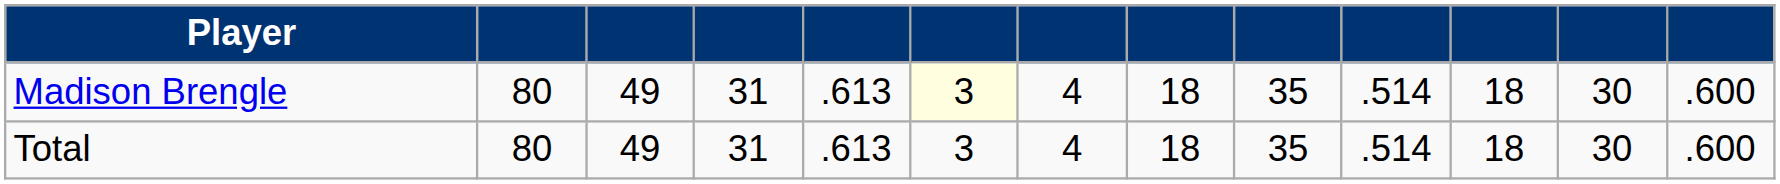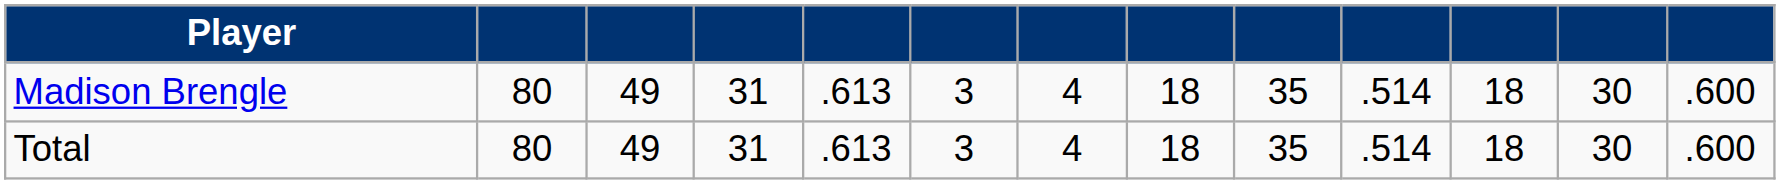Madison Brengle | column 6: lightyellow background -> no background
